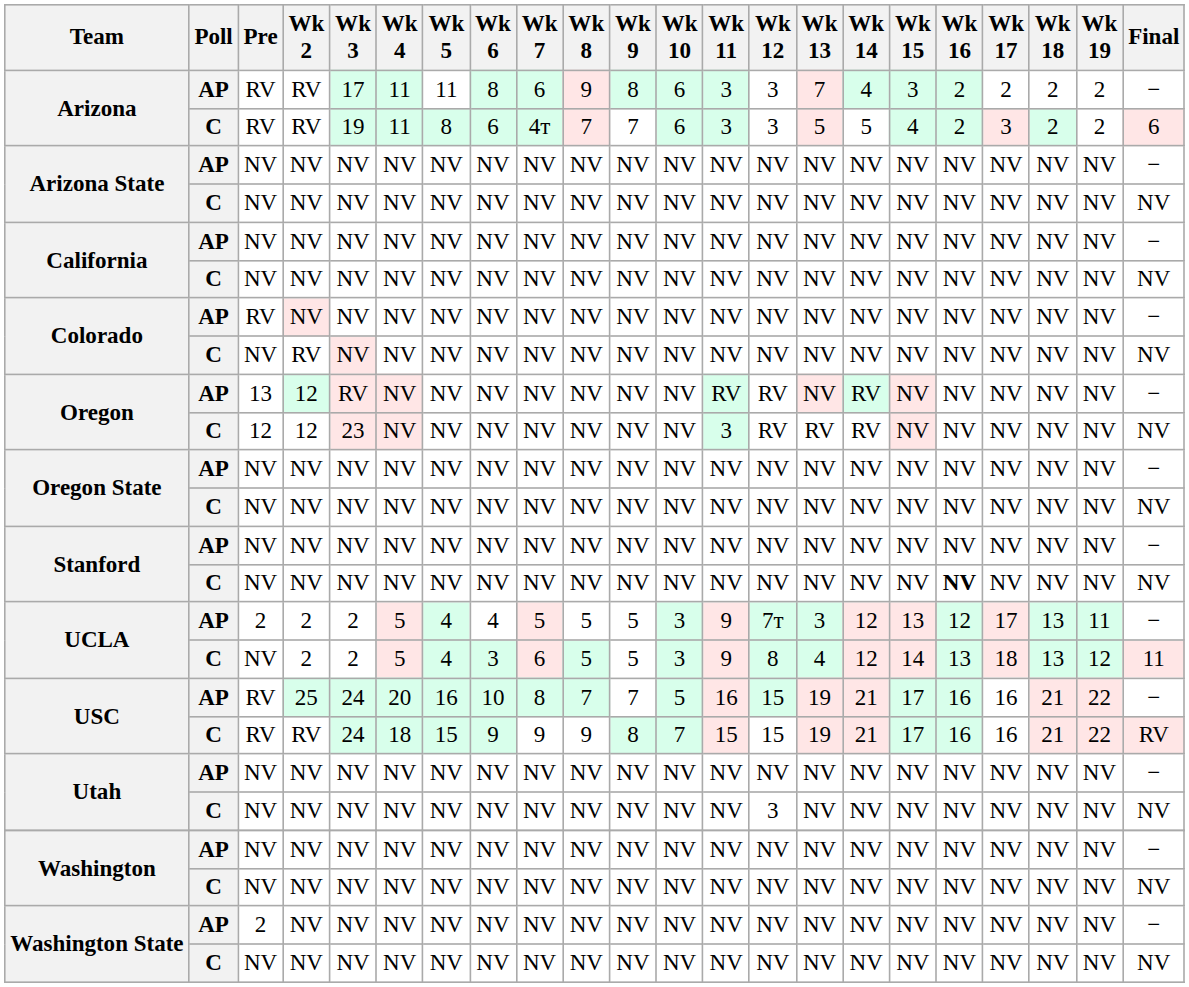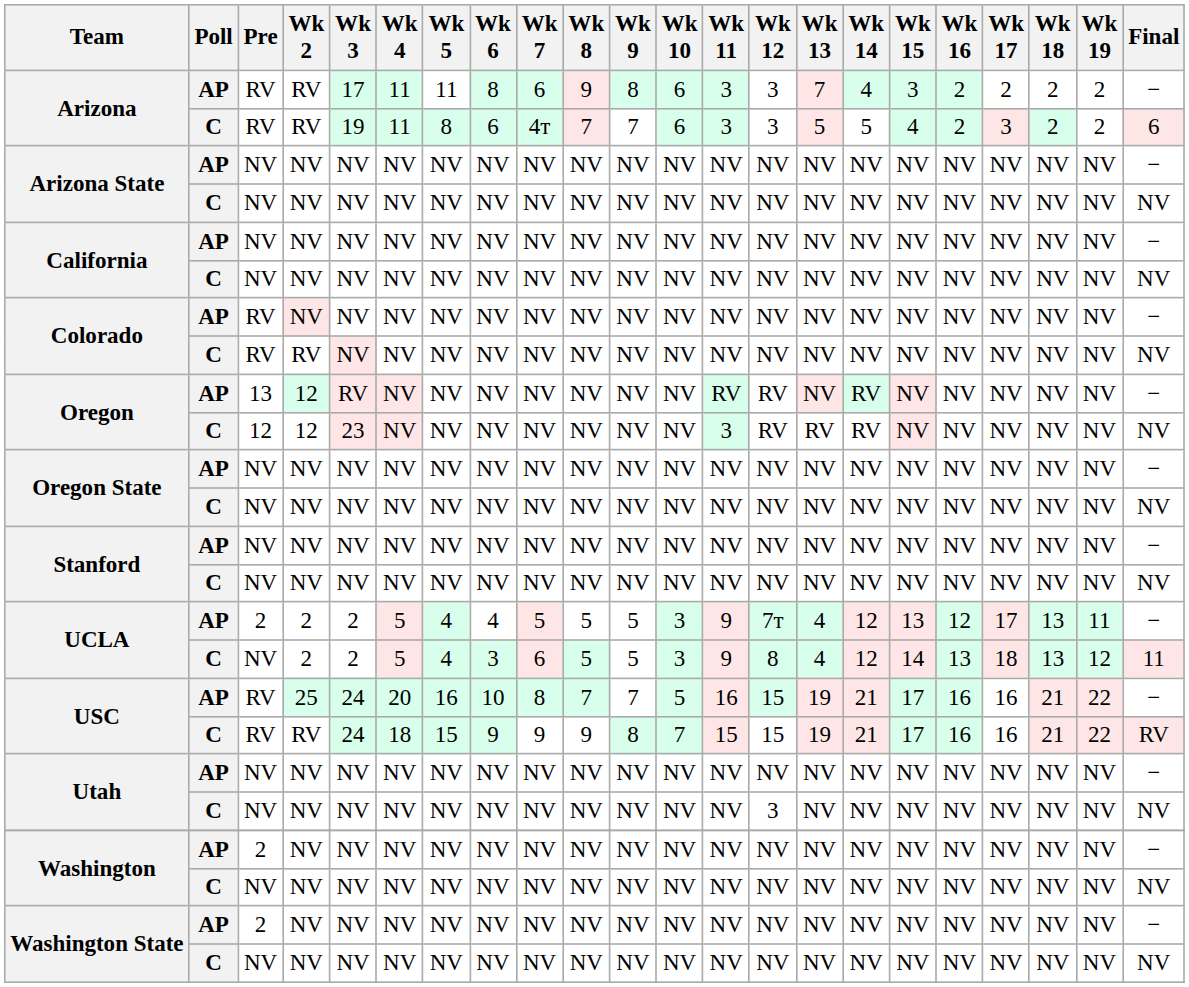Colorado / C | Pre: NV -> RV
Stanford / C | Wk 16: bold -> normal
UCLA / AP | Wk 13: 3 -> 4
Washington / AP | Pre: NV -> 2
